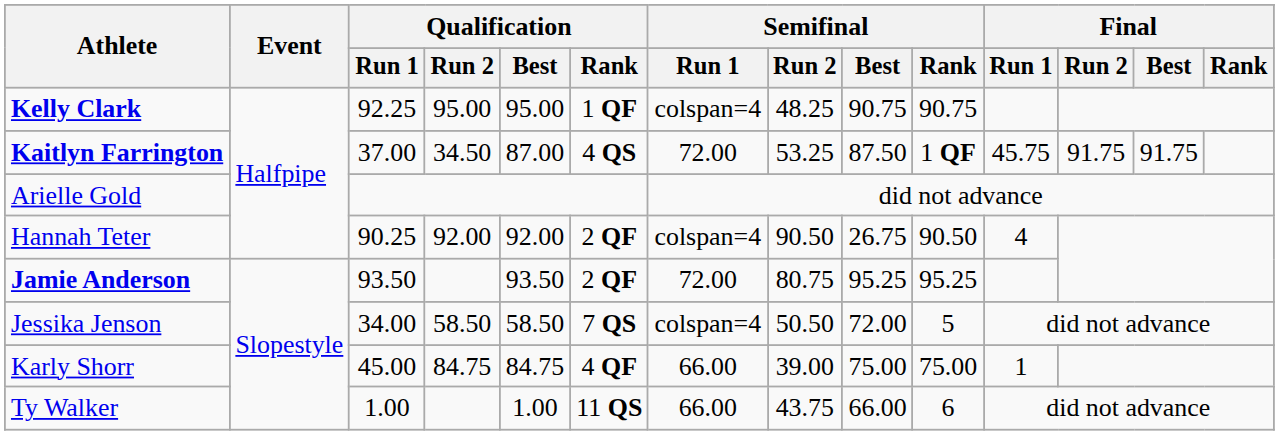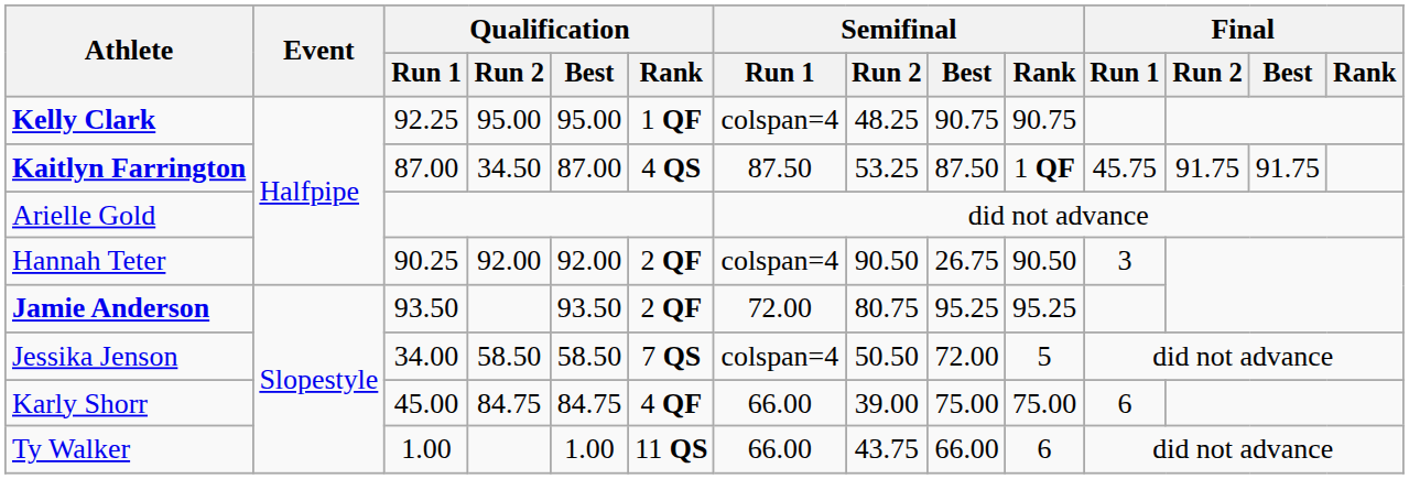Kaitlyn Farrington | Qualification / Run 1: 37.00 -> 87.00
Kaitlyn Farrington | Semifinal / Run 1: 72.00 -> 87.50
Hannah Teter | Final / Run 1: 4 -> 3
Karly Shorr | Final / Run 1: 1 -> 6
